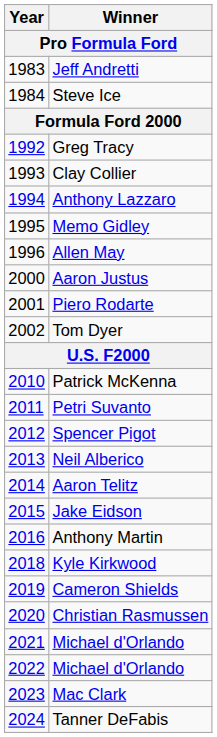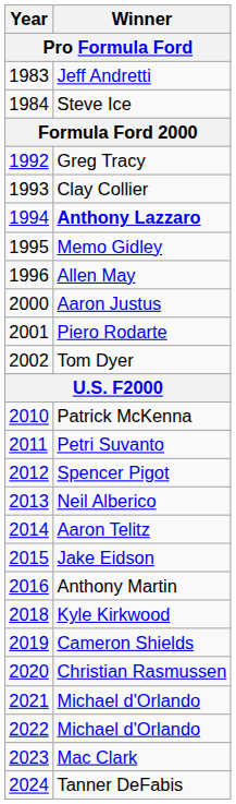row 8 | Winner: normal -> bold
